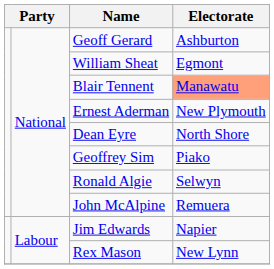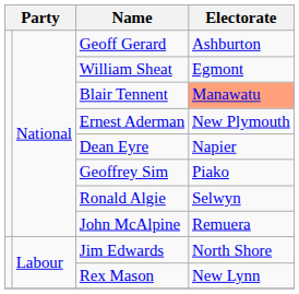Dean Eyre | Electorate: North Shore -> Napier
Jim Edwards | Electorate: Napier -> North Shore
